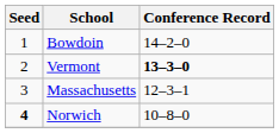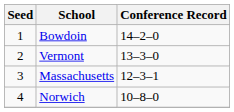Vermont | Conference Record: bold -> normal
Norwich | Seed: bold -> normal
